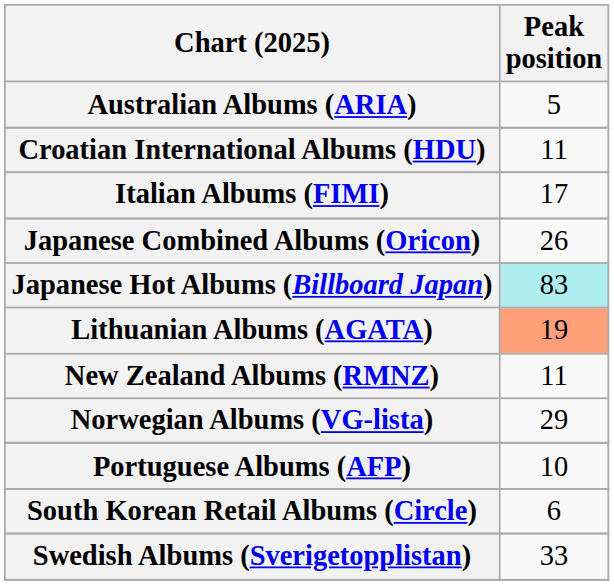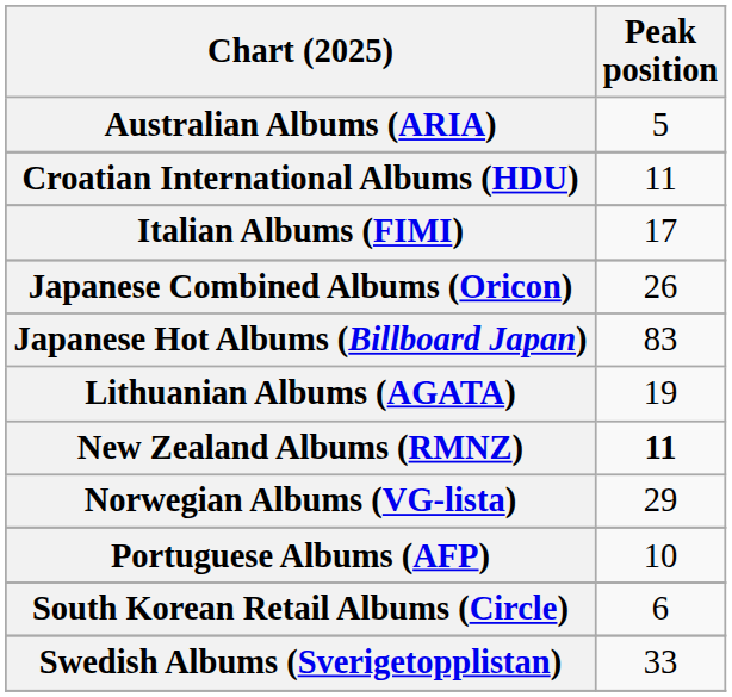Japanese Hot Albums (Billboard Japan) | Peak position: paleturquoise background -> no background
Lithuanian Albums (AGATA) | Peak position: lightsalmon background -> no background
New Zealand Albums (RMNZ) | Peak position: normal -> bold
